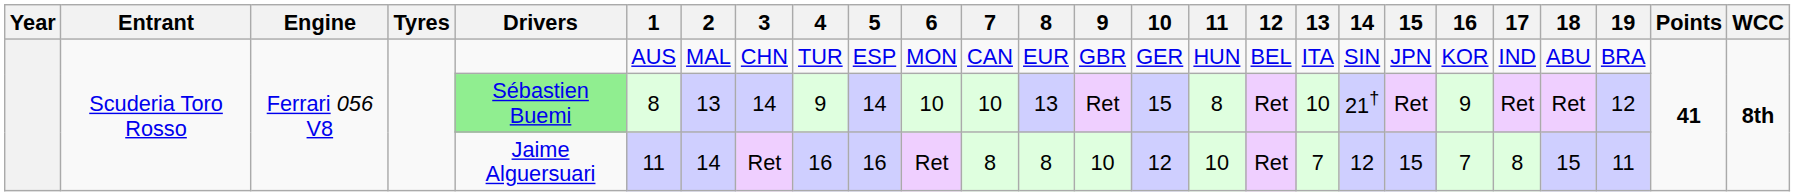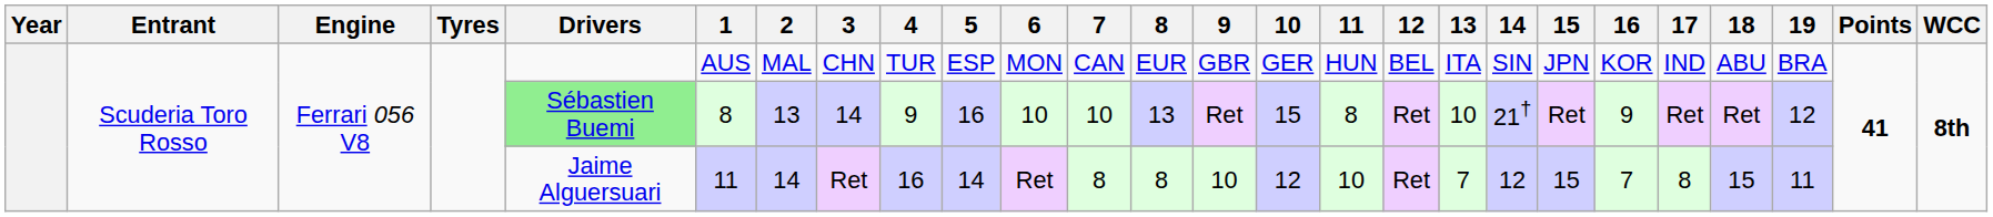row 3 | 5: 14 -> 16
row 4 | 5: 16 -> 14
